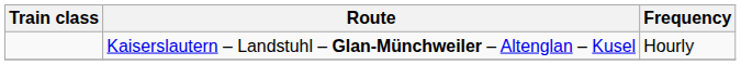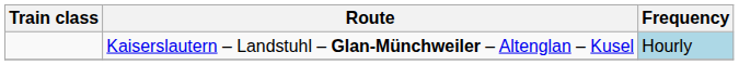row 2 | Frequency: no background -> lightblue background
